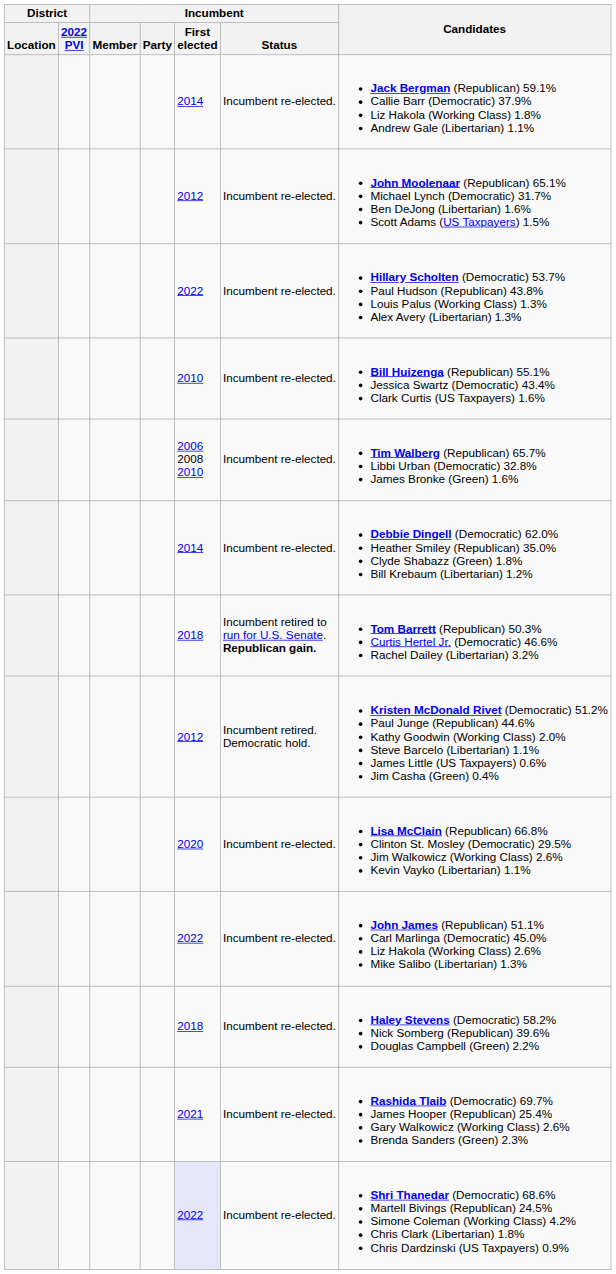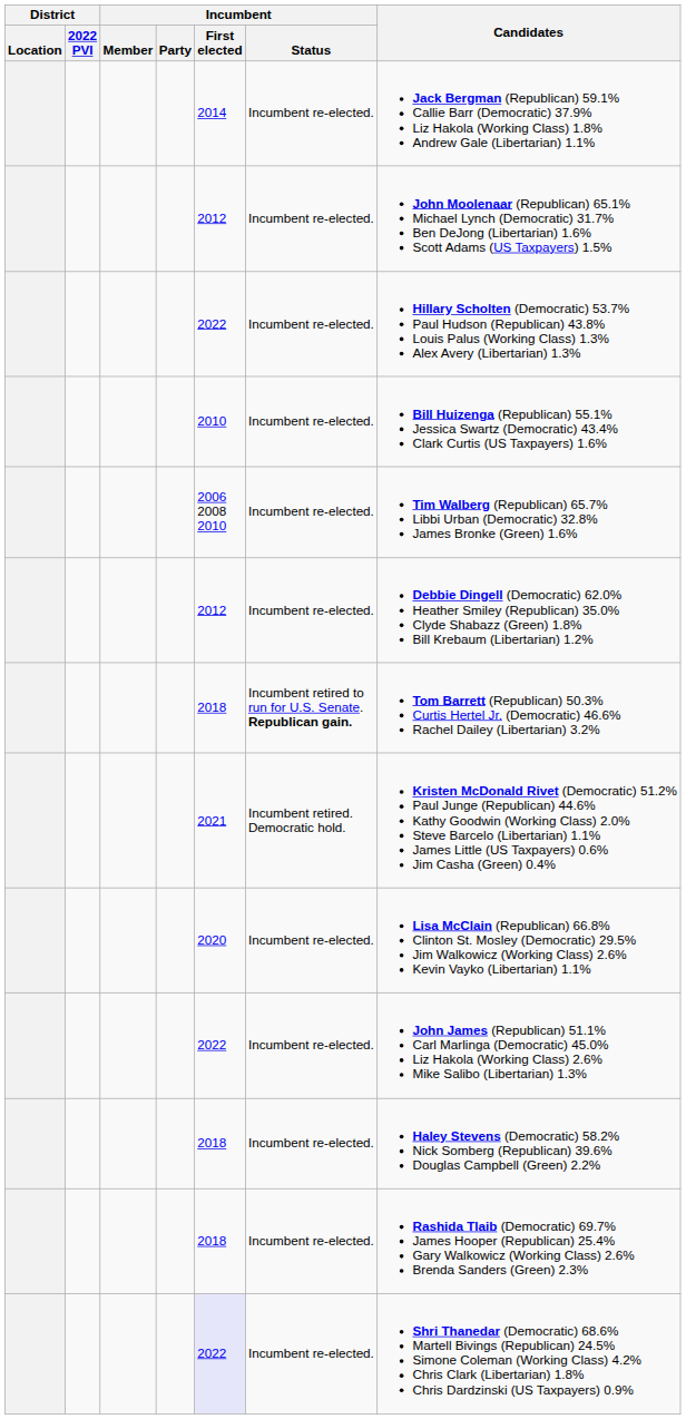row 8 | Incumbent / First elected: 2014 -> 2012
row 10 | Incumbent / First elected: 2012 -> 2021
row 14 | Incumbent / First elected: 2021 -> 2018
